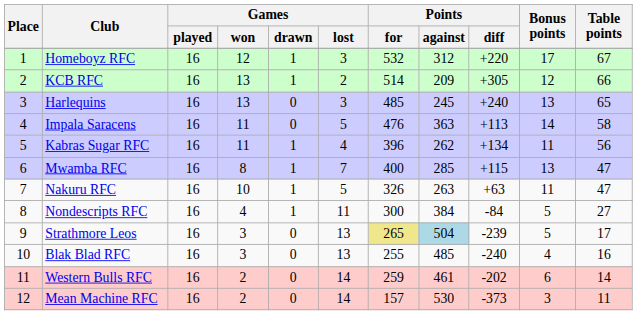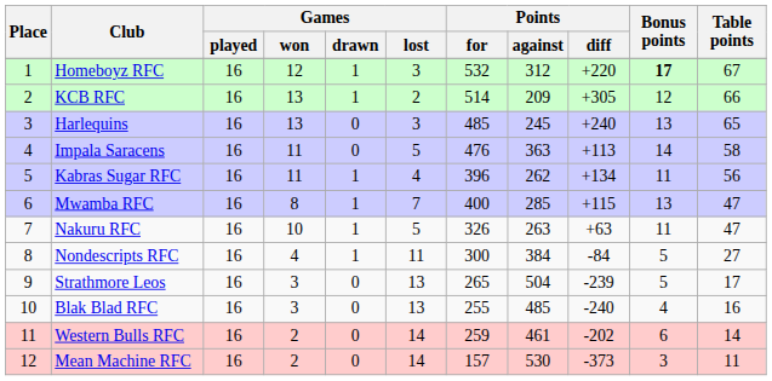Homeboyz RFC | Bonus points: normal -> bold
Strathmore Leos | Points / for: khaki background -> no background
Strathmore Leos | Points / against: lightblue background -> no background
